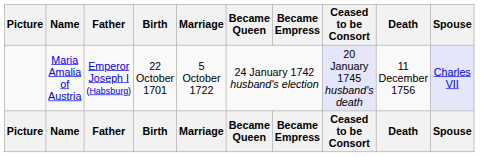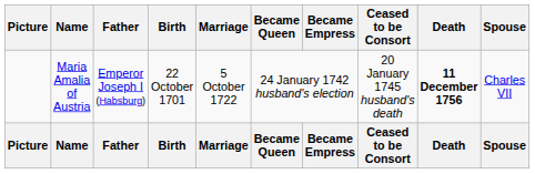Maria Amalia of Austria | Ceased to be Consort: lavender background -> no background
Maria Amalia of Austria | Death: normal -> bold
Maria Amalia of Austria | Spouse: lavender background -> no background
